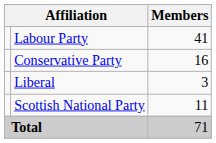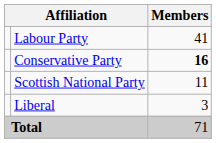Conservative Party | Members: normal -> bold
rows swapped: Liberal <-> Scottish National Party
